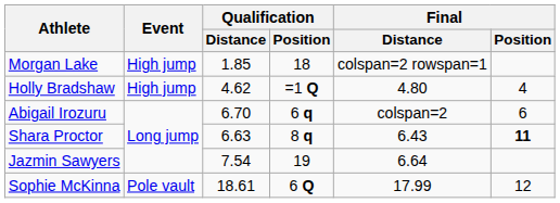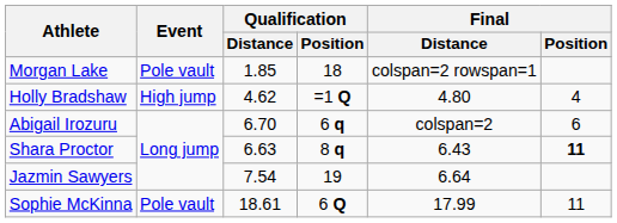Morgan Lake | Event: High jump -> Pole vault
Sophie McKinna | Final / Position: 12 -> 11
